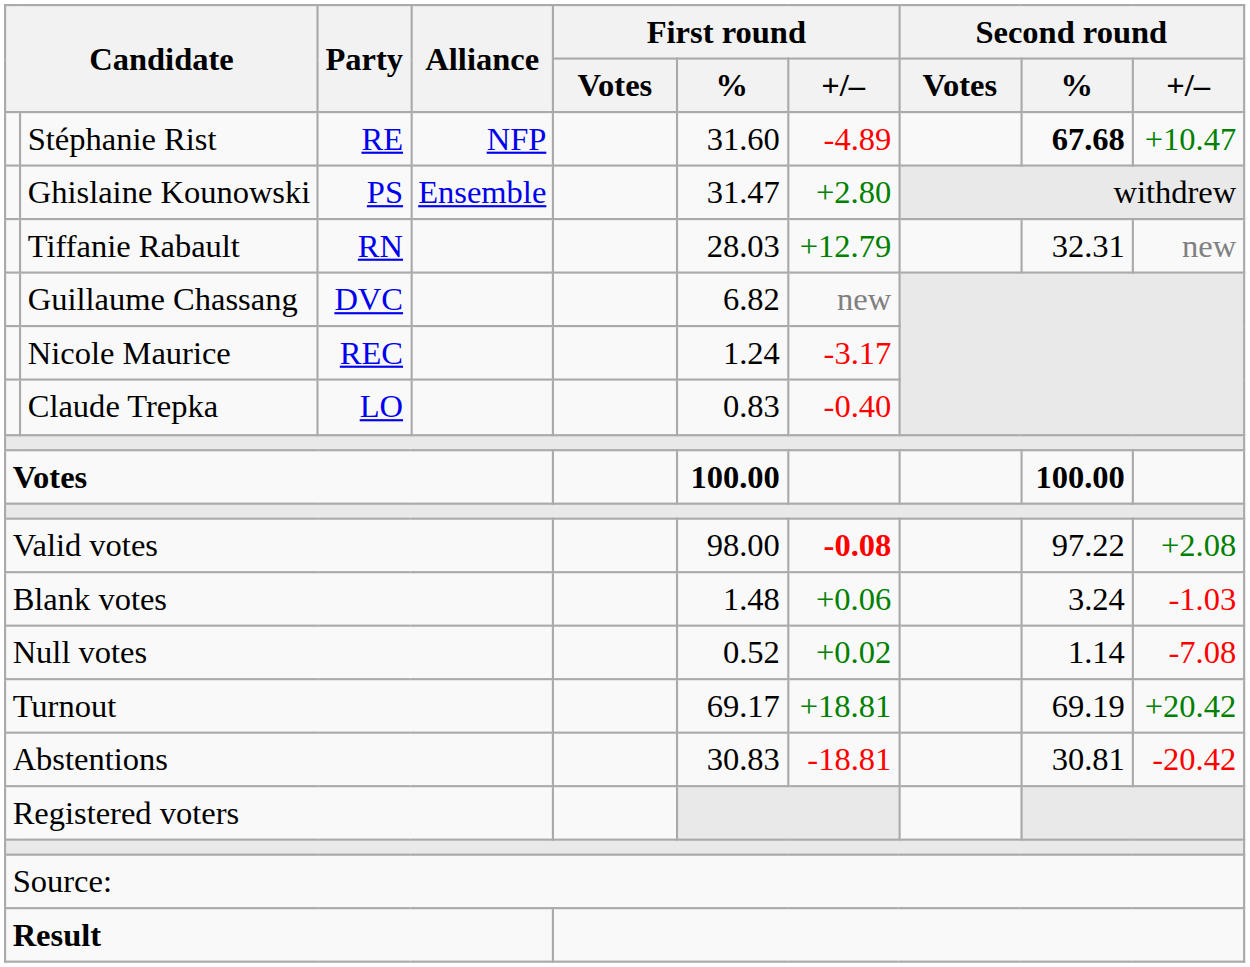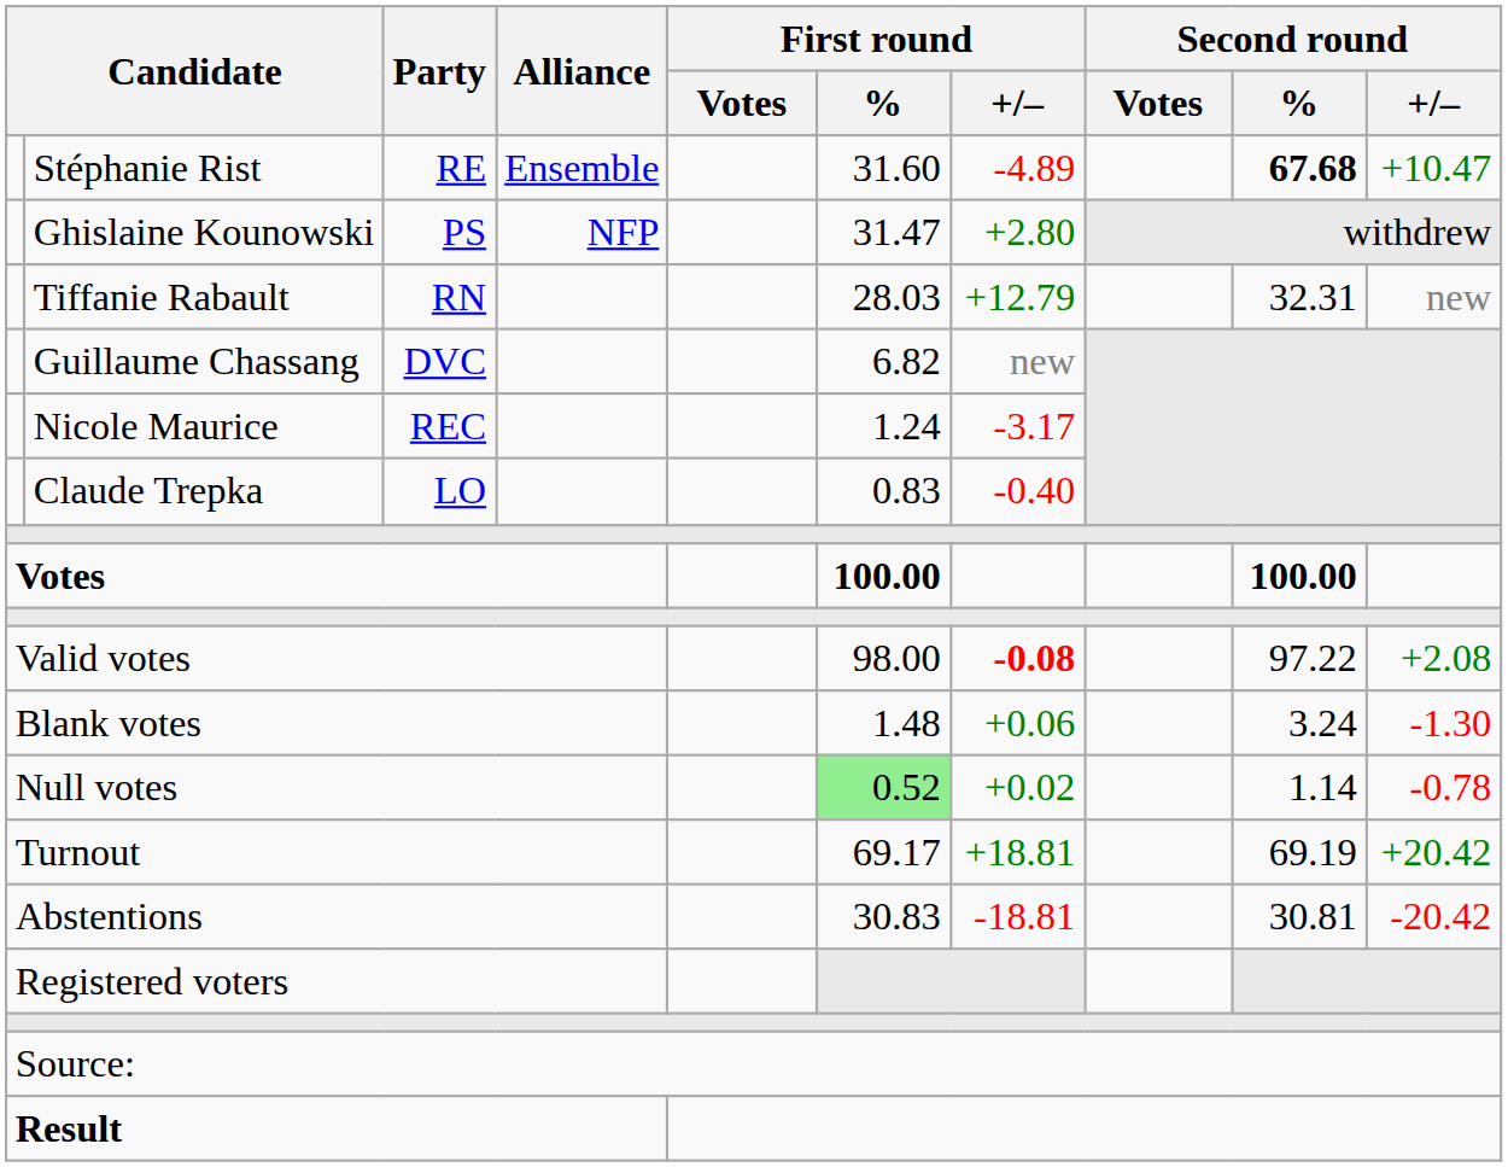Stéphanie Rist | Alliance: NFP -> Ensemble
Ghislaine Kounowski | Alliance: Ensemble -> NFP
Blank votes | Second round / +/–: -1.03 -> -1.30
Null votes | First round / %: no background -> lightgreen background
Null votes | Second round / +/–: -7.08 -> -0.78
